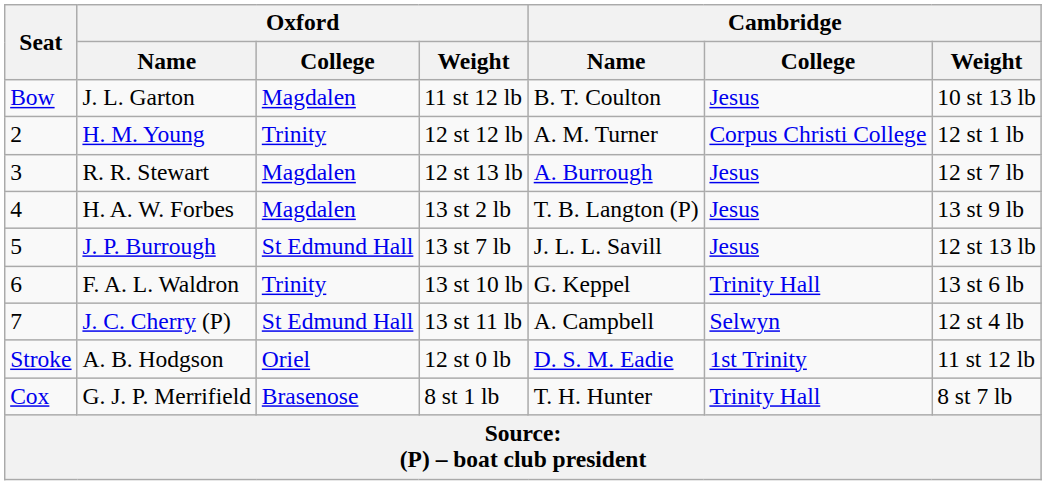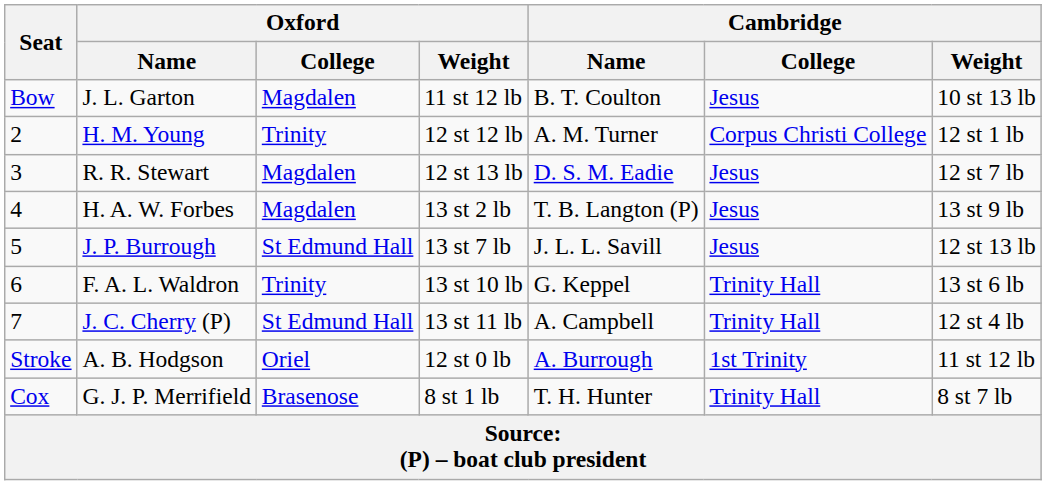R. R. Stewart | Cambridge / Name: A. Burrough -> D. S. M. Eadie
J. C. Cherry (P) | Cambridge / College: Selwyn -> Trinity Hall
A. B. Hodgson | Cambridge / Name: D. S. M. Eadie -> A. Burrough
